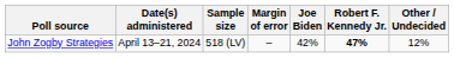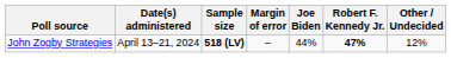John Zogby Strategies | Sample size: normal -> bold
John Zogby Strategies | Joe Biden: 42% -> 44%
